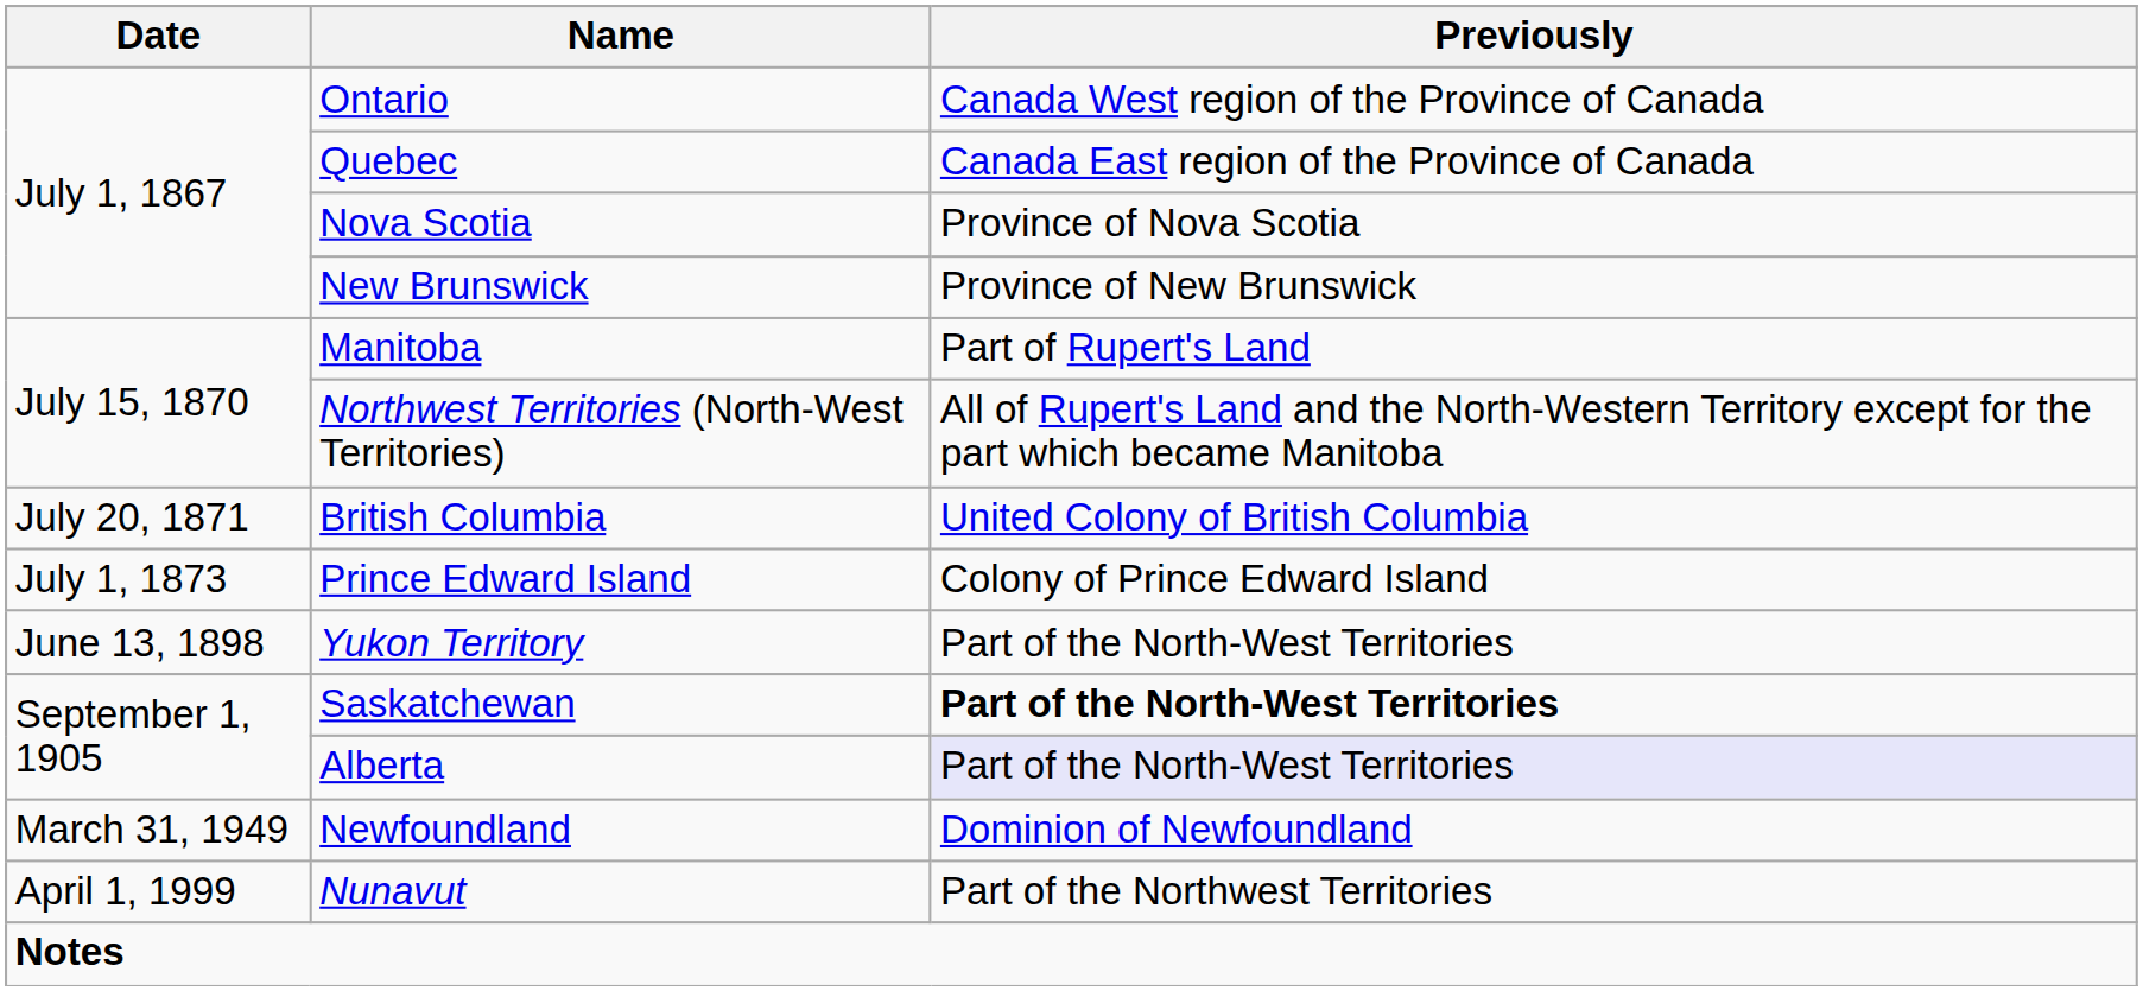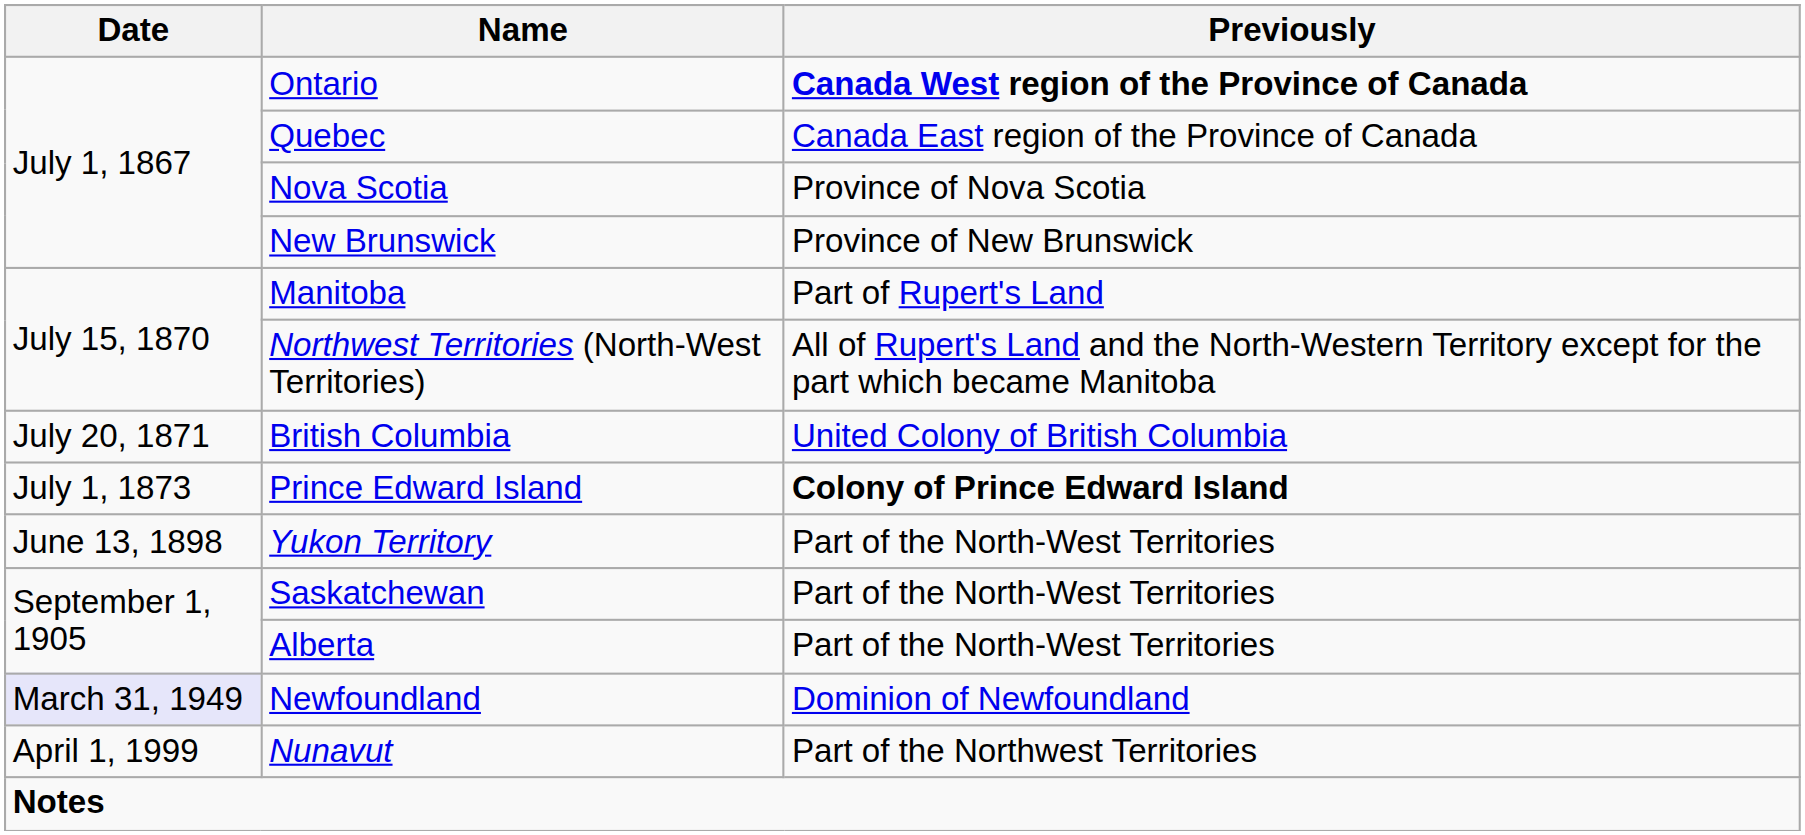Ontario | Previously: normal -> bold
Prince Edward Island | Previously: normal -> bold
Saskatchewan | Previously: bold -> normal
Alberta | Previously: lavender background -> no background
Newfoundland | Date: no background -> lavender background
